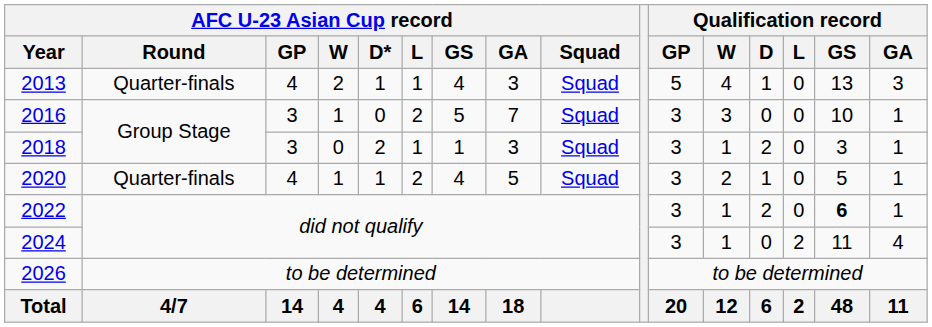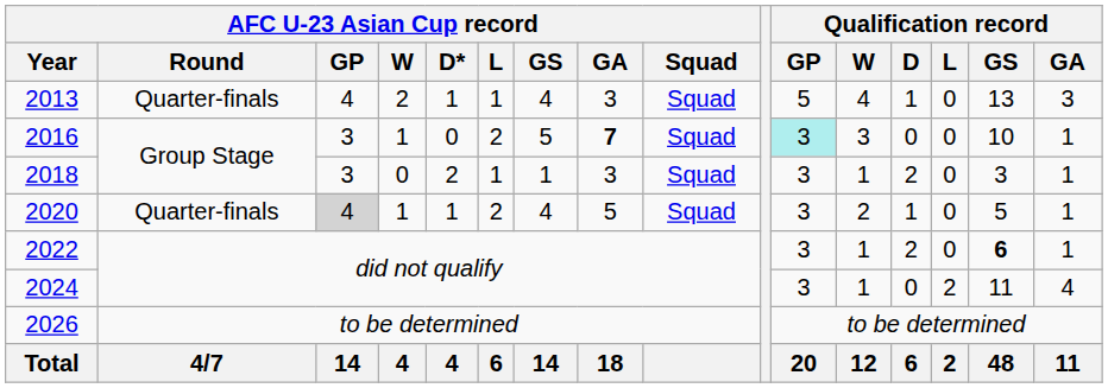2016 | AFC U-23 Asian Cup record / GA: normal -> bold
2016 | Qualification record / GP: no background -> paleturquoise background
2020 | AFC U-23 Asian Cup record / GP: no background -> lightgrey background
